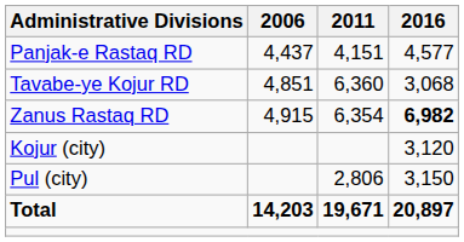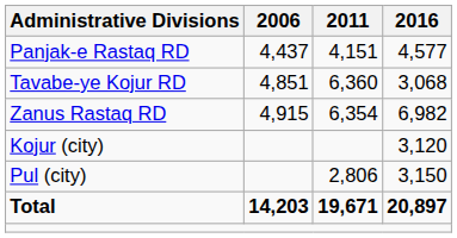Zanus Rastaq RD | 2016: bold -> normal
